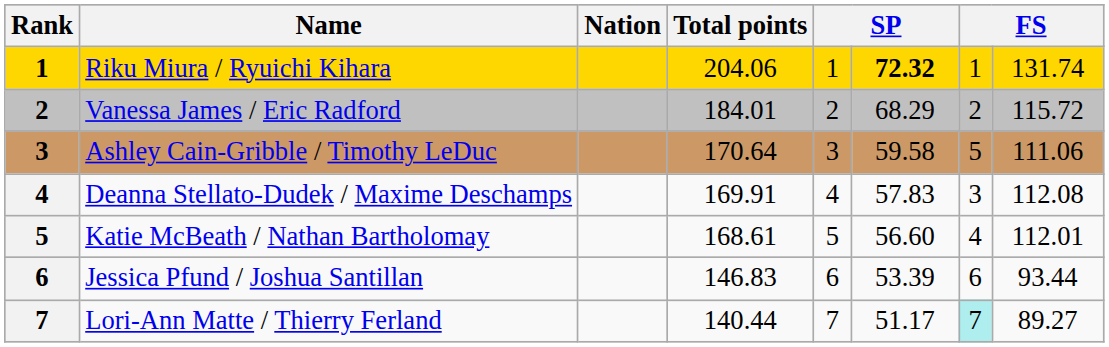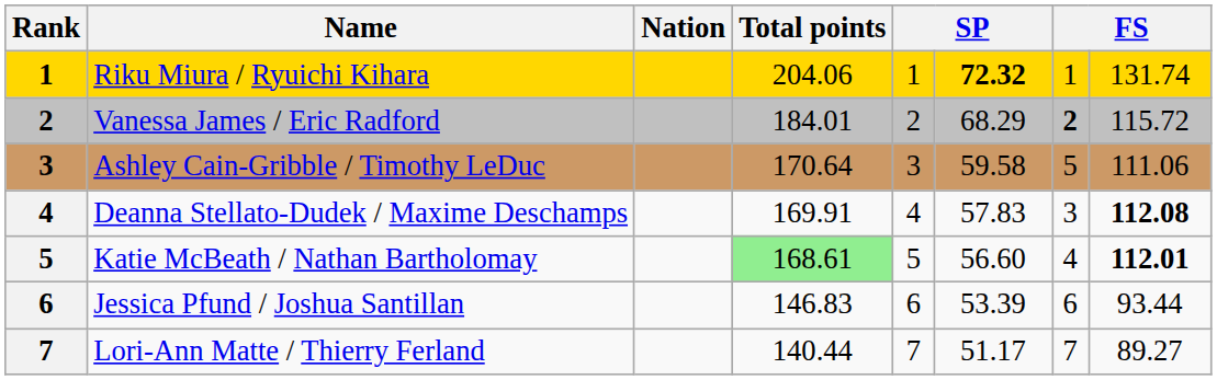Vanessa James / Eric Radford | column 7: normal -> bold
Deanna Stellato-Dudek / Maxime Deschamps | column 8: normal -> bold
Katie McBeath / Nathan Bartholomay | Total points: no background -> lightgreen background
Katie McBeath / Nathan Bartholomay | column 8: normal -> bold
Lori-Ann Matte / Thierry Ferland | column 7: paleturquoise background -> no background
